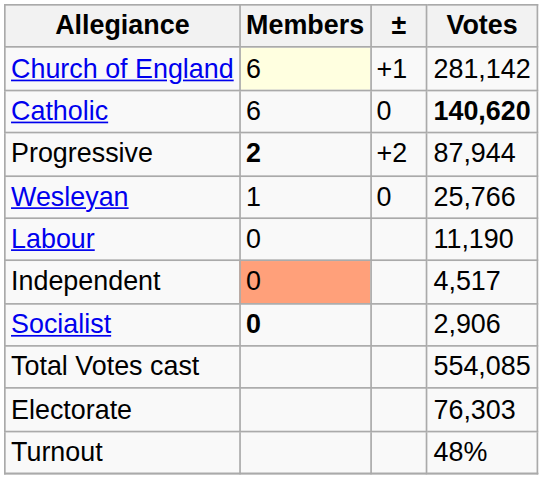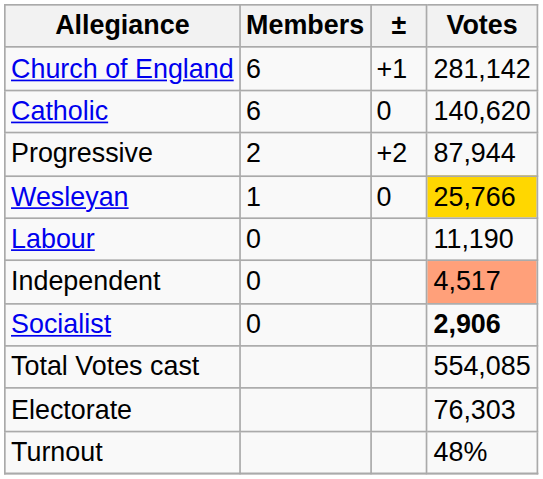Church of England | Members: lightyellow background -> no background
Catholic | Votes: bold -> normal
Progressive | Members: bold -> normal
Wesleyan | Votes: no background -> gold background
Independent | Members: lightsalmon background -> no background
Independent | Votes: no background -> lightsalmon background
Socialist | Members: bold -> normal
Socialist | Votes: normal -> bold
